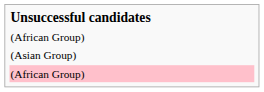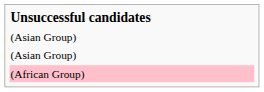row 2 | column 1: (African Group) -> (Asian Group)
